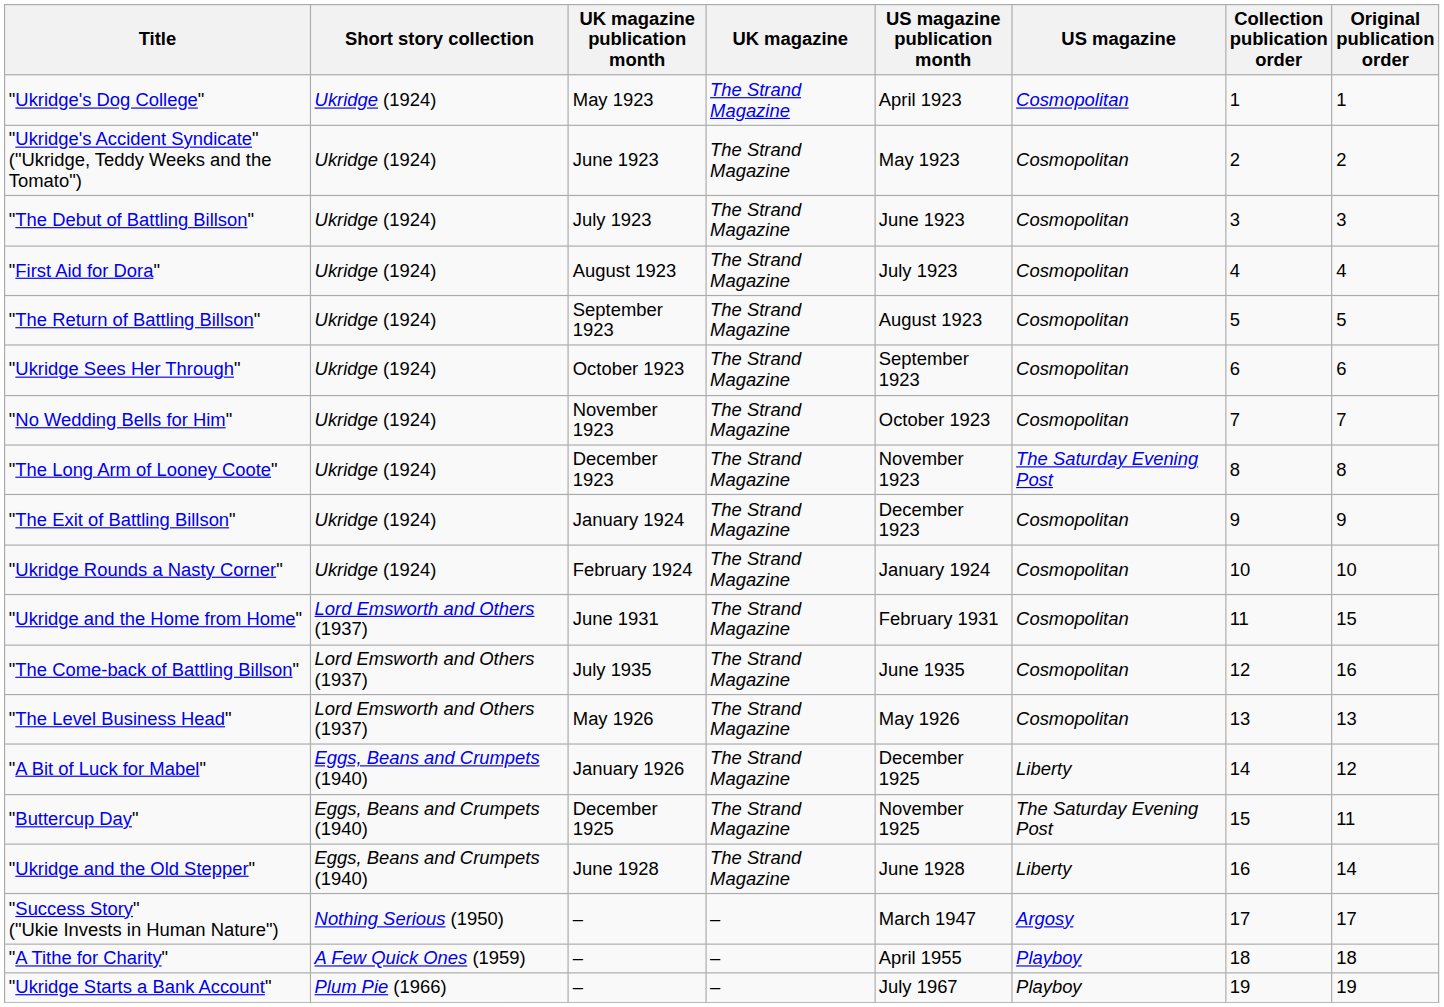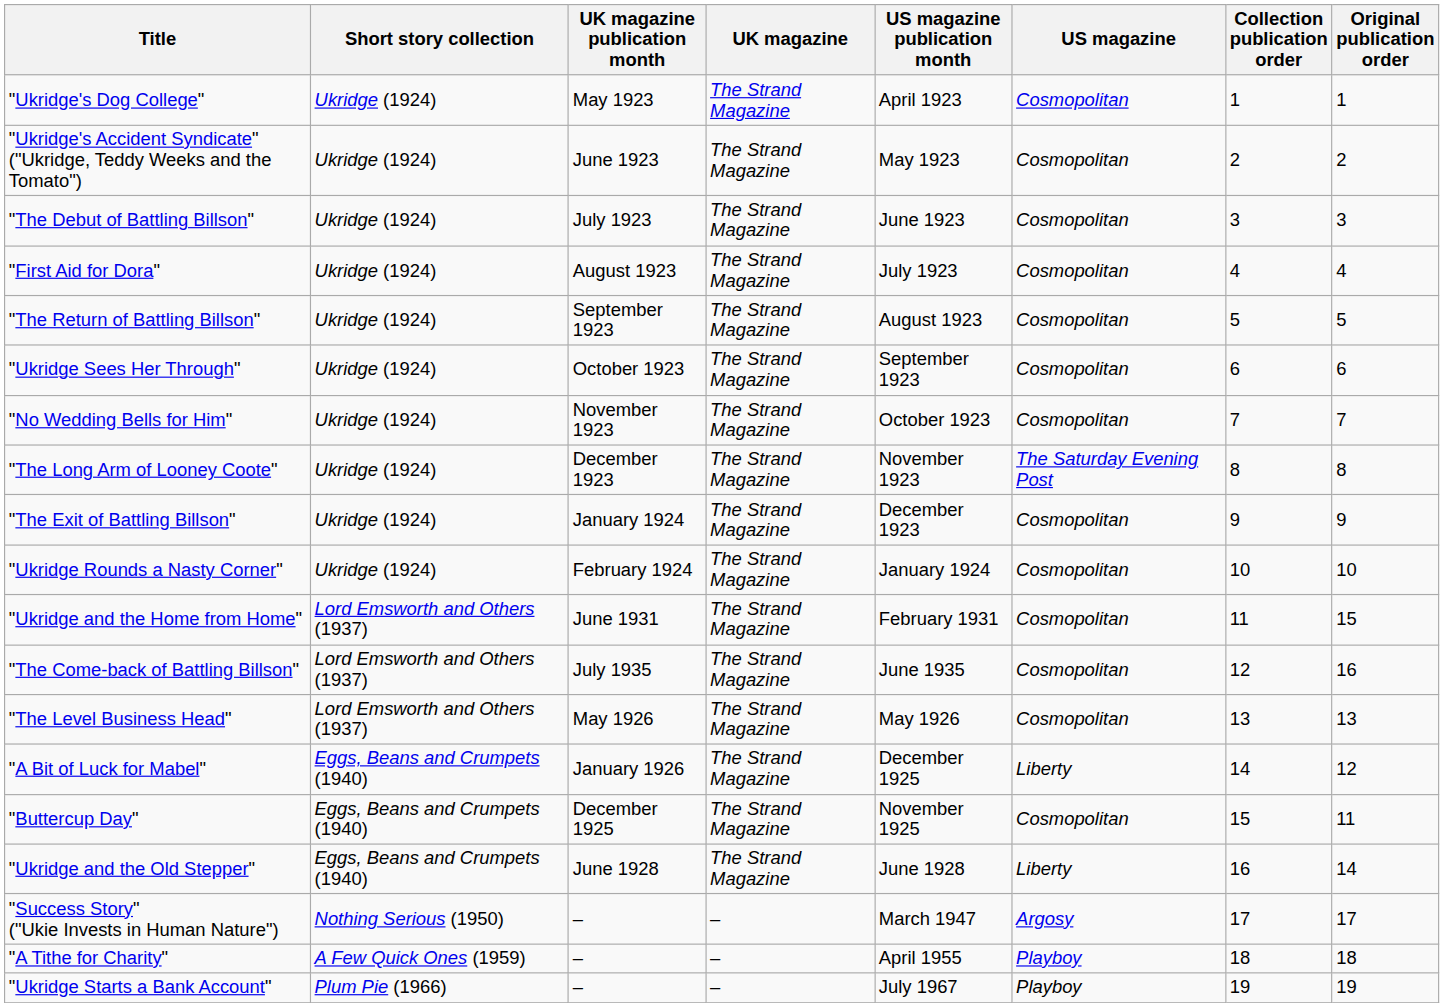"Buttercup Day" | US magazine: The Saturday Evening Post -> Cosmopolitan
